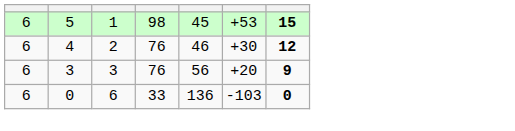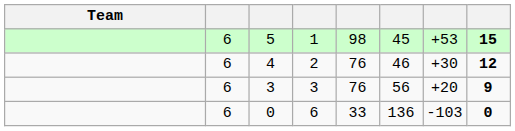+ column: Team
